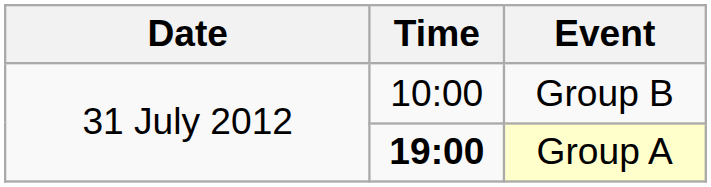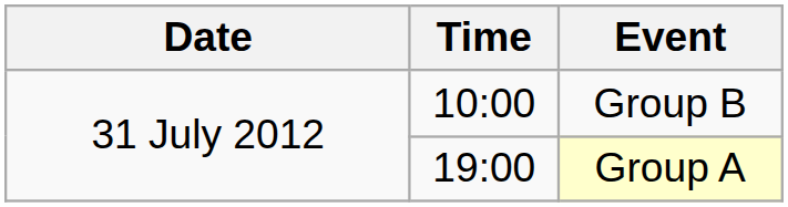Group A | Time: bold -> normal
